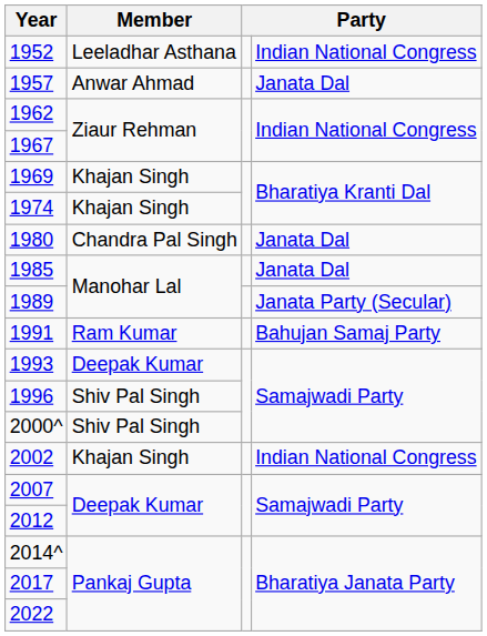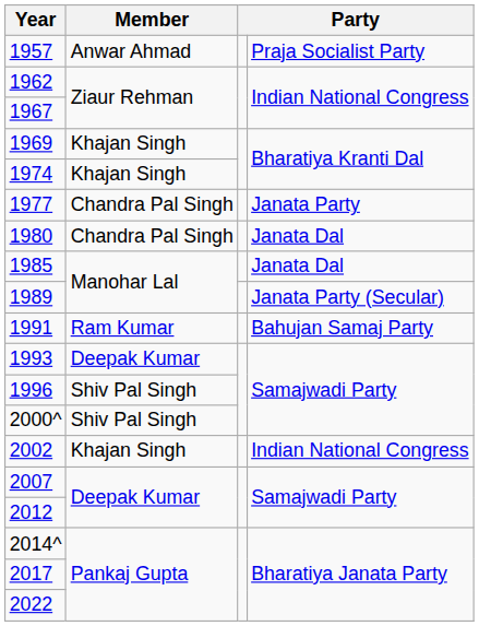- row: 1952 | Leeladhar Asthana | Indian National Congress
1957 | column 4: Janata Dal -> Praja Socialist Party
+ row: 1977 | Chandra Pal Singh | Janata Party
